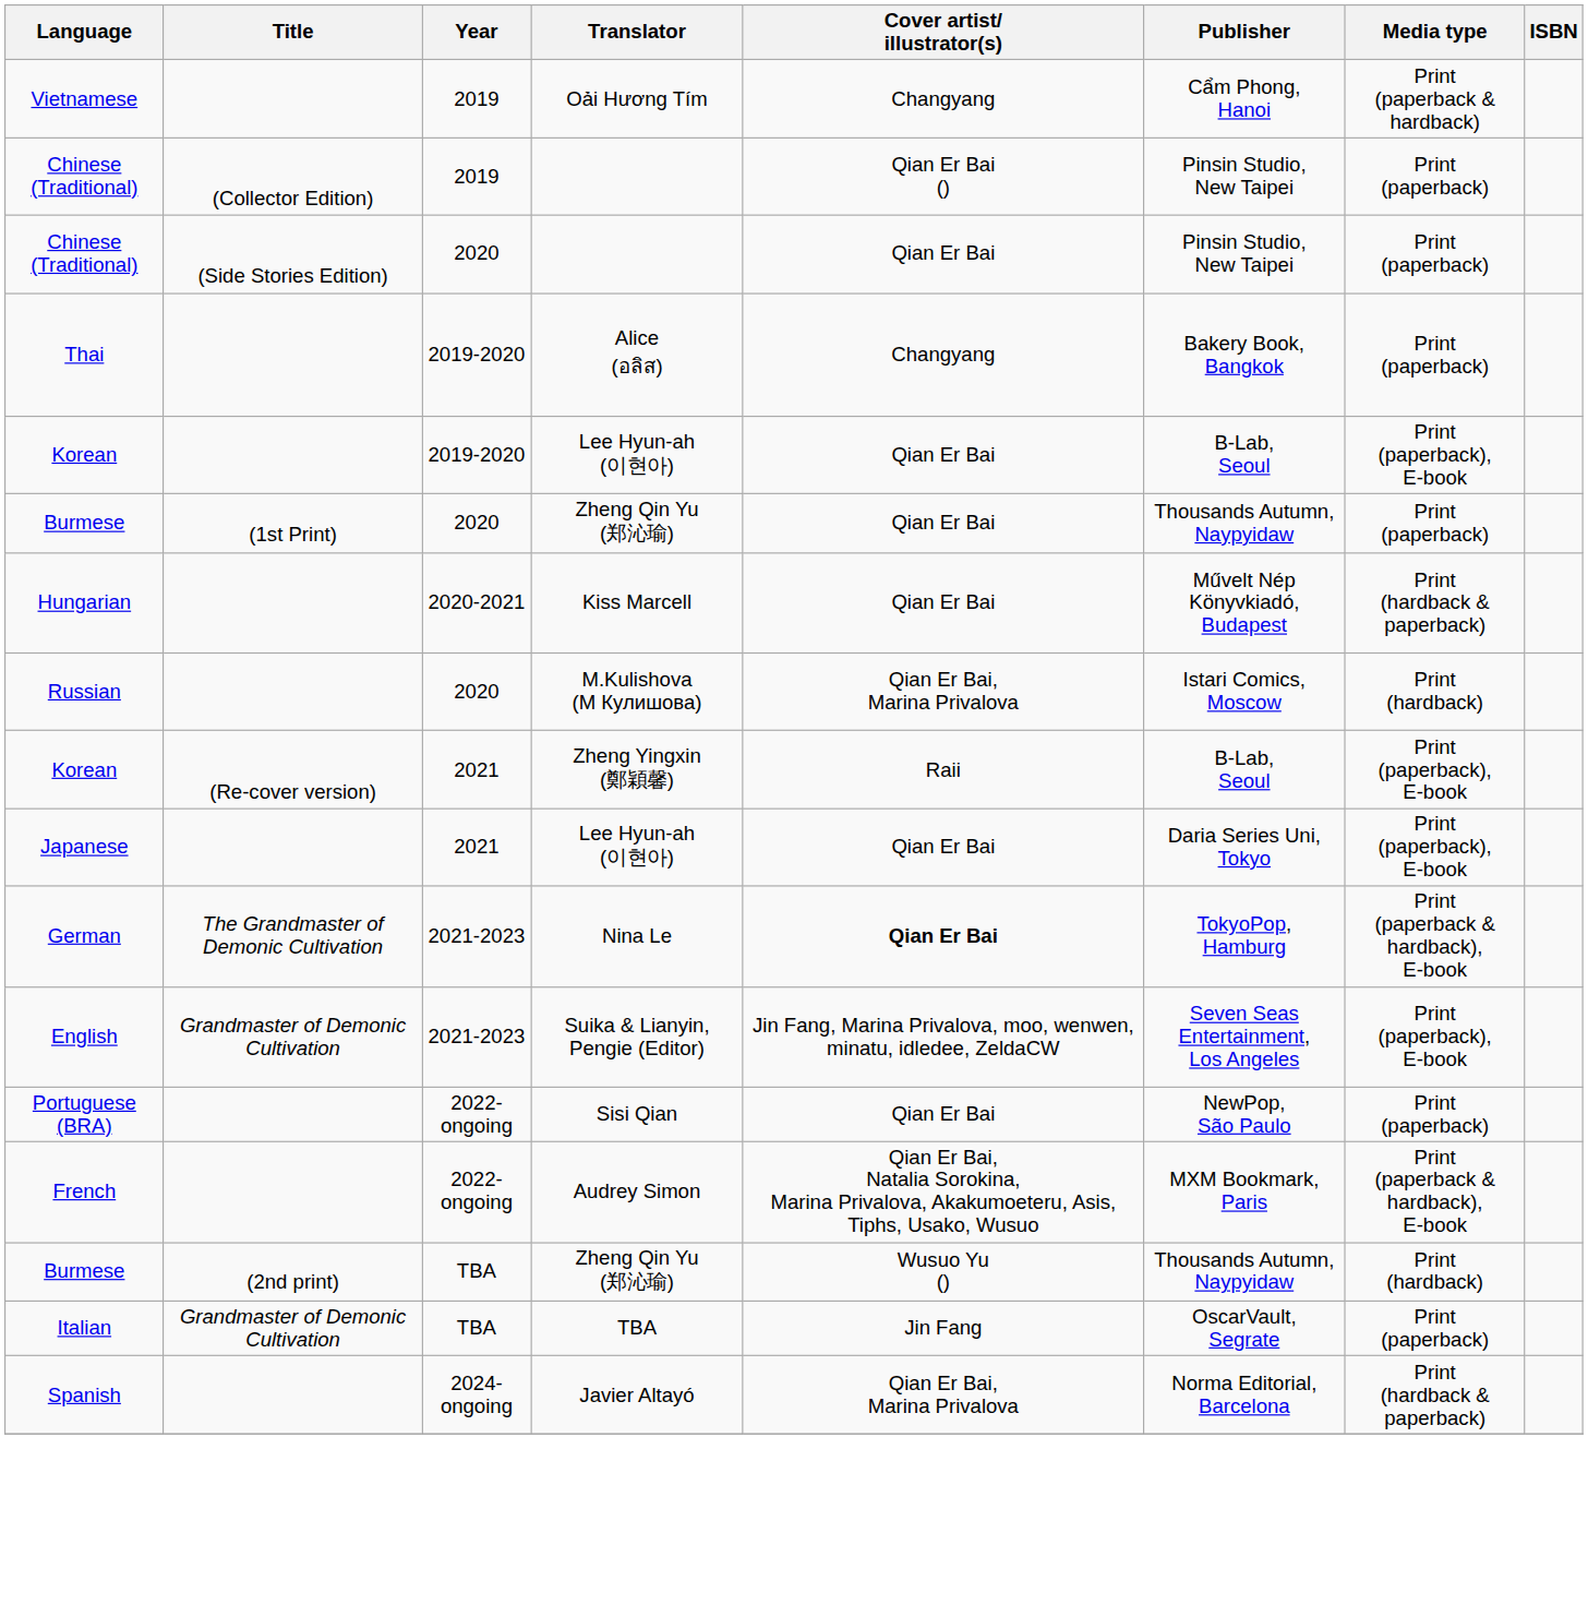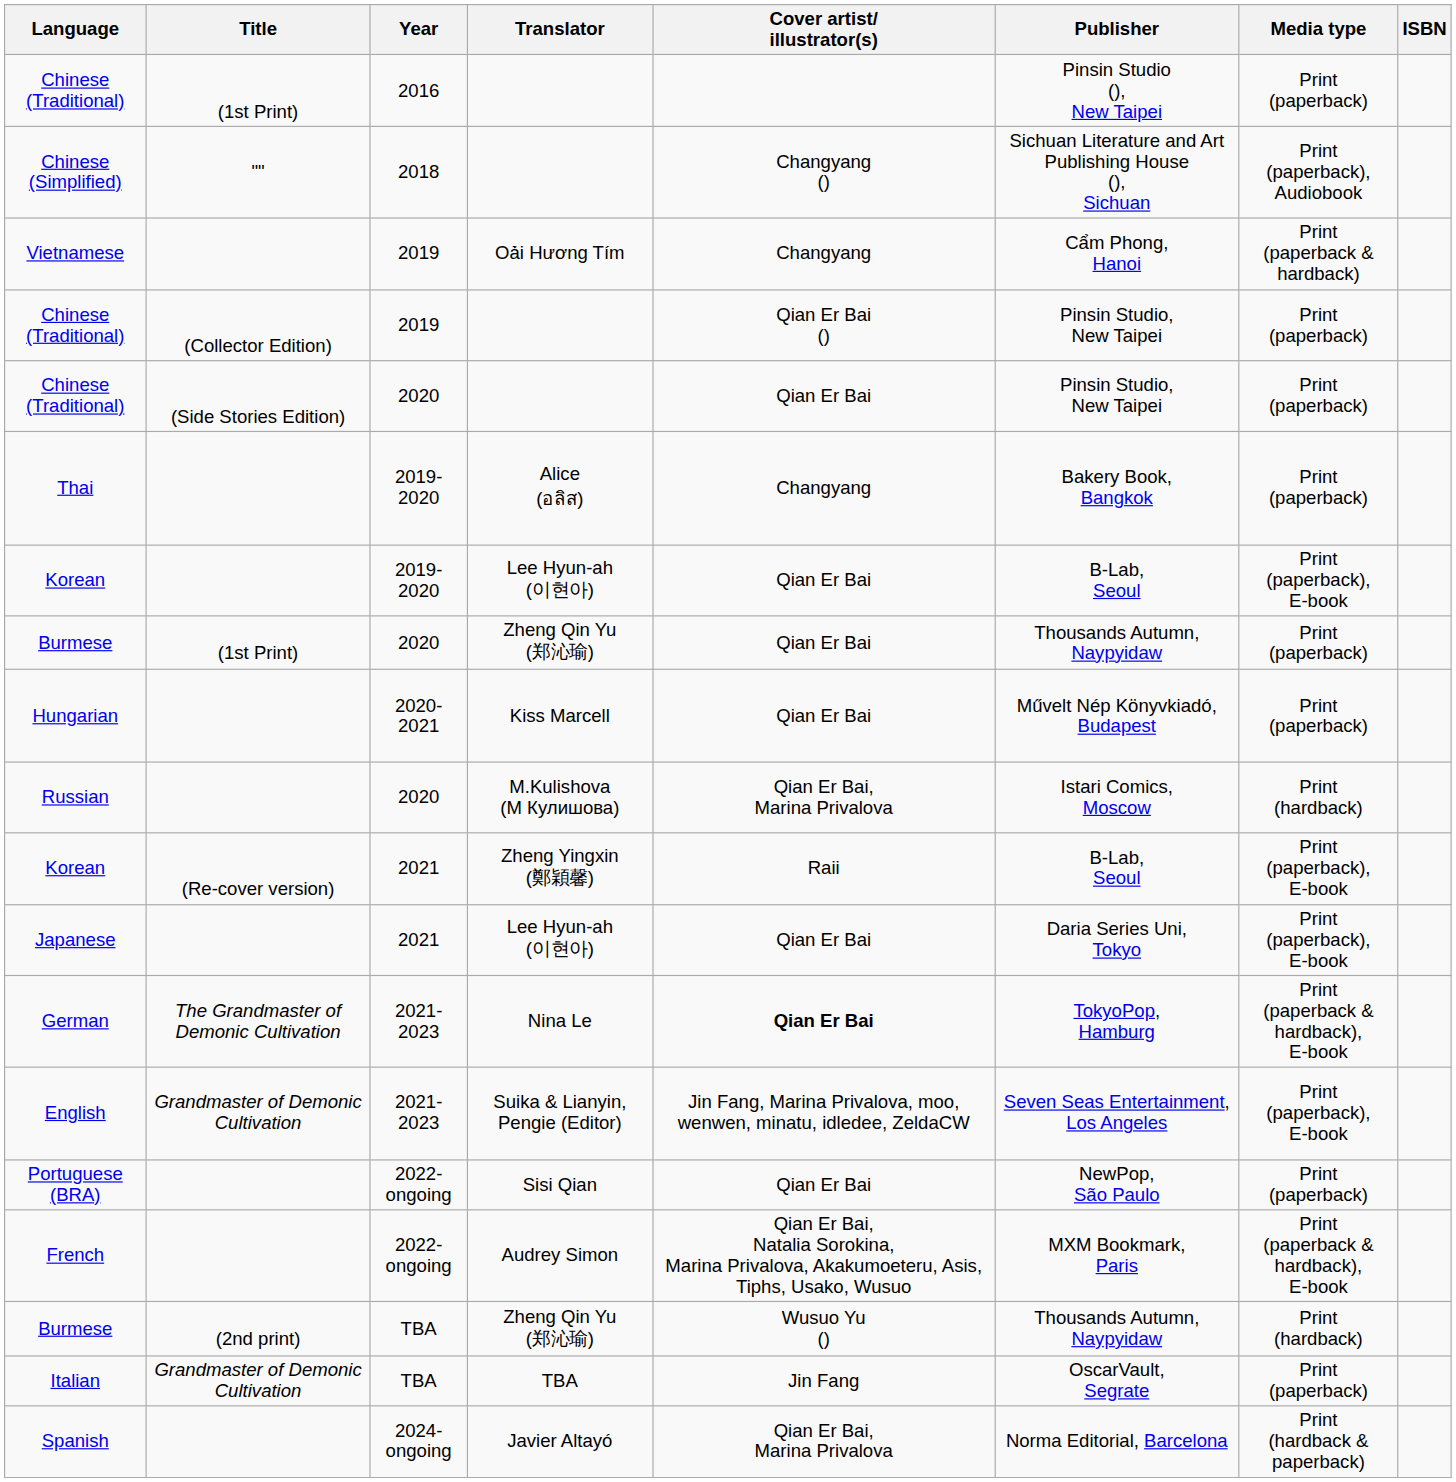+ row: Chinese (Traditional) | (1st Print) | 2016 | Pinsin Studio (), New Taipei | Print (paperback)
+ row: Chinese (Simplified) | "" | 2018 | Changyang () | Sichuan Literature and Art Publishing House (), Sichuan | Print (paperback), Audiobook
Hungarian | Media type: Print (hardback & paperback) -> Print (paperback)
